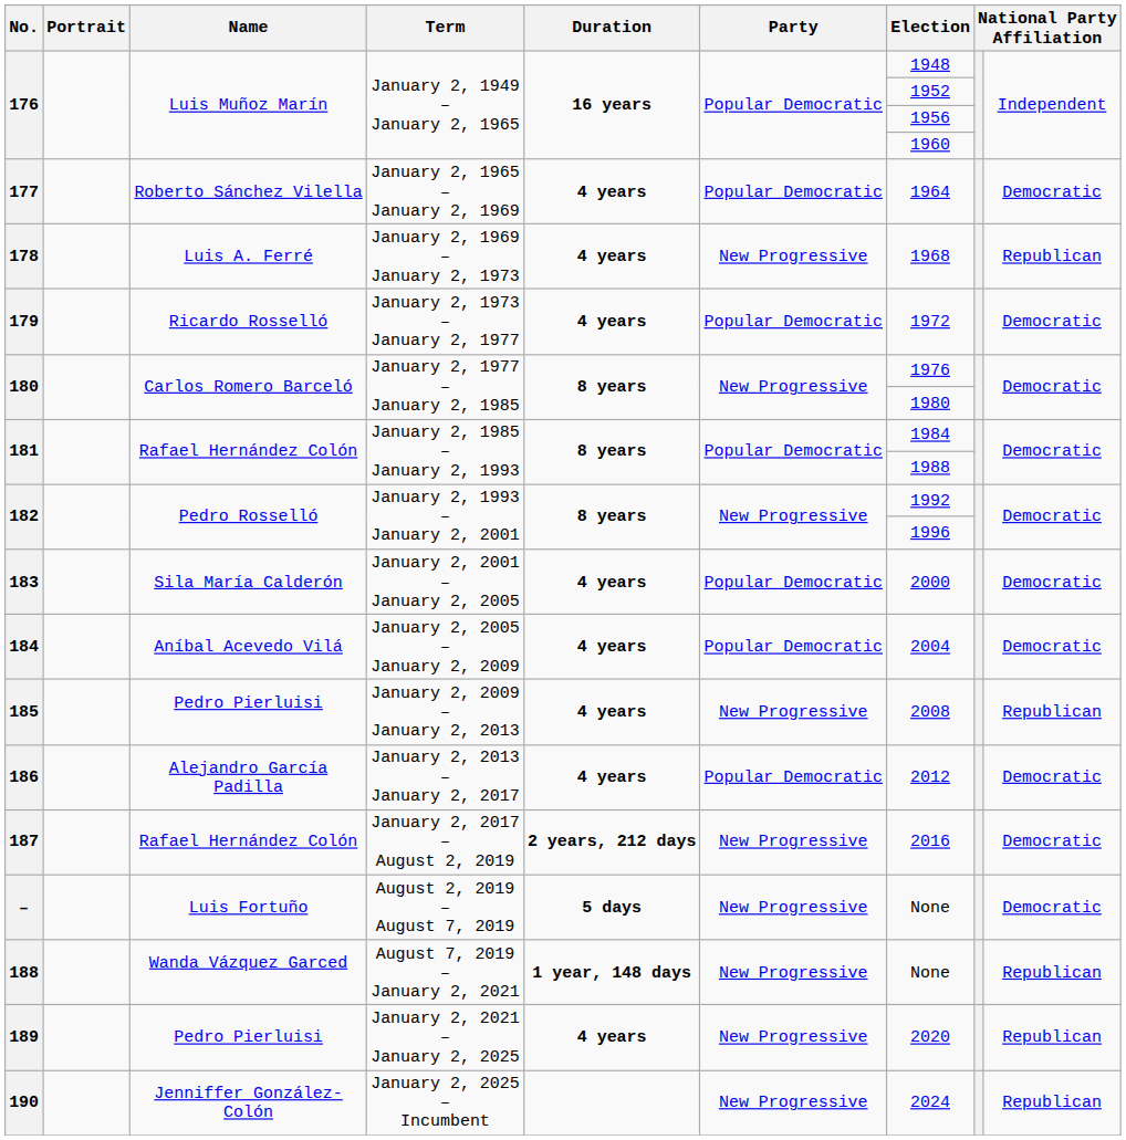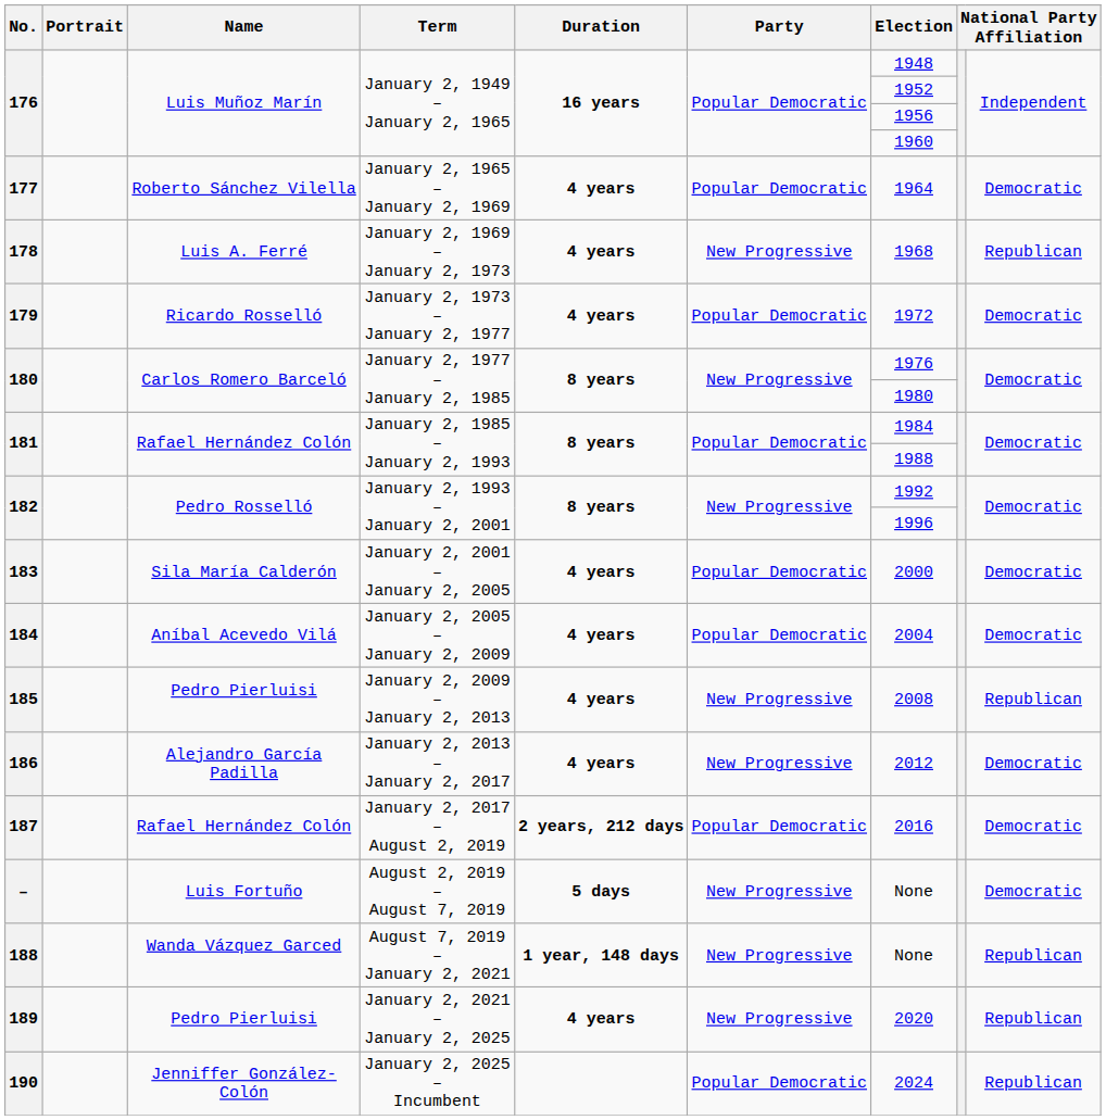186 | Party: Popular Democratic -> New Progressive
187 | Party: New Progressive -> Popular Democratic
190 | Party: New Progressive -> Popular Democratic
